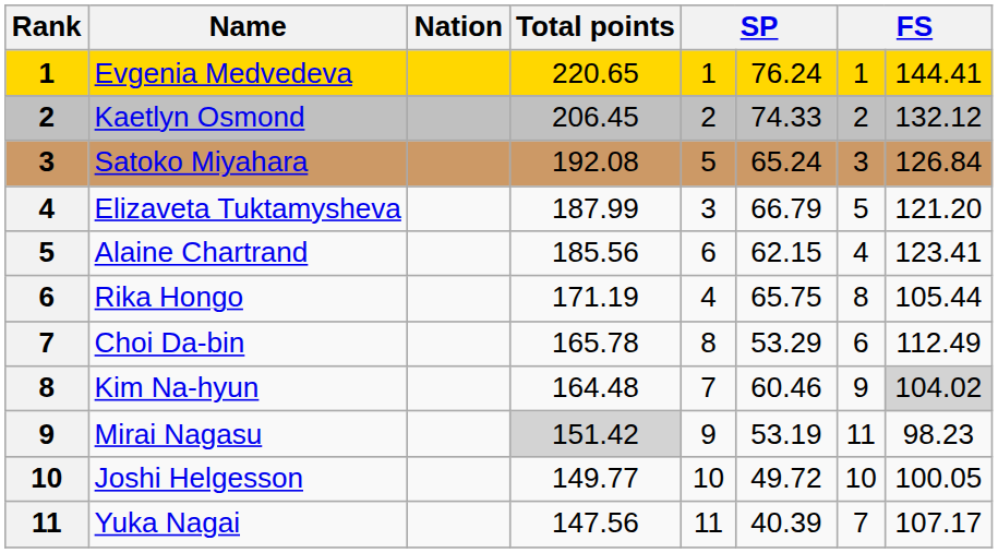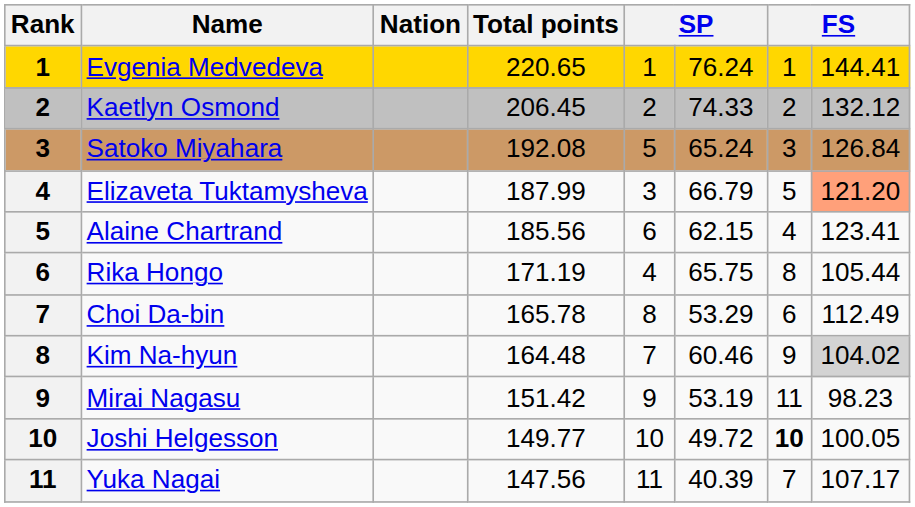Elizaveta Tuktamysheva | column 8: no background -> lightsalmon background
Mirai Nagasu | Total points: lightgrey background -> no background
Joshi Helgesson | column 7: normal -> bold
